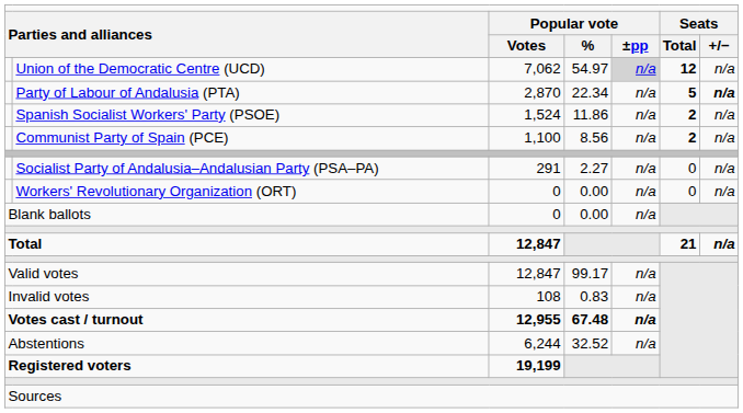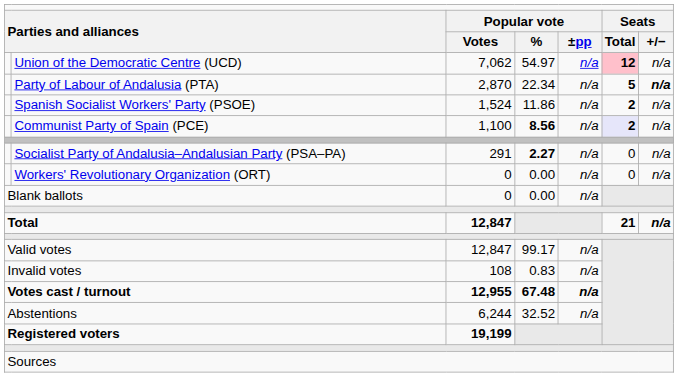Union of the Democratic Centre (UCD) | column 5: lightgrey background -> no background
Union of the Democratic Centre (UCD) | column 6: no background -> pink background
Communist Party of Spain (PCE) | column 4: normal -> bold
Communist Party of Spain (PCE) | column 6: no background -> lavender background
Socialist Party of Andalusia–Andalusian Party (PSA–PA) | column 4: normal -> bold
